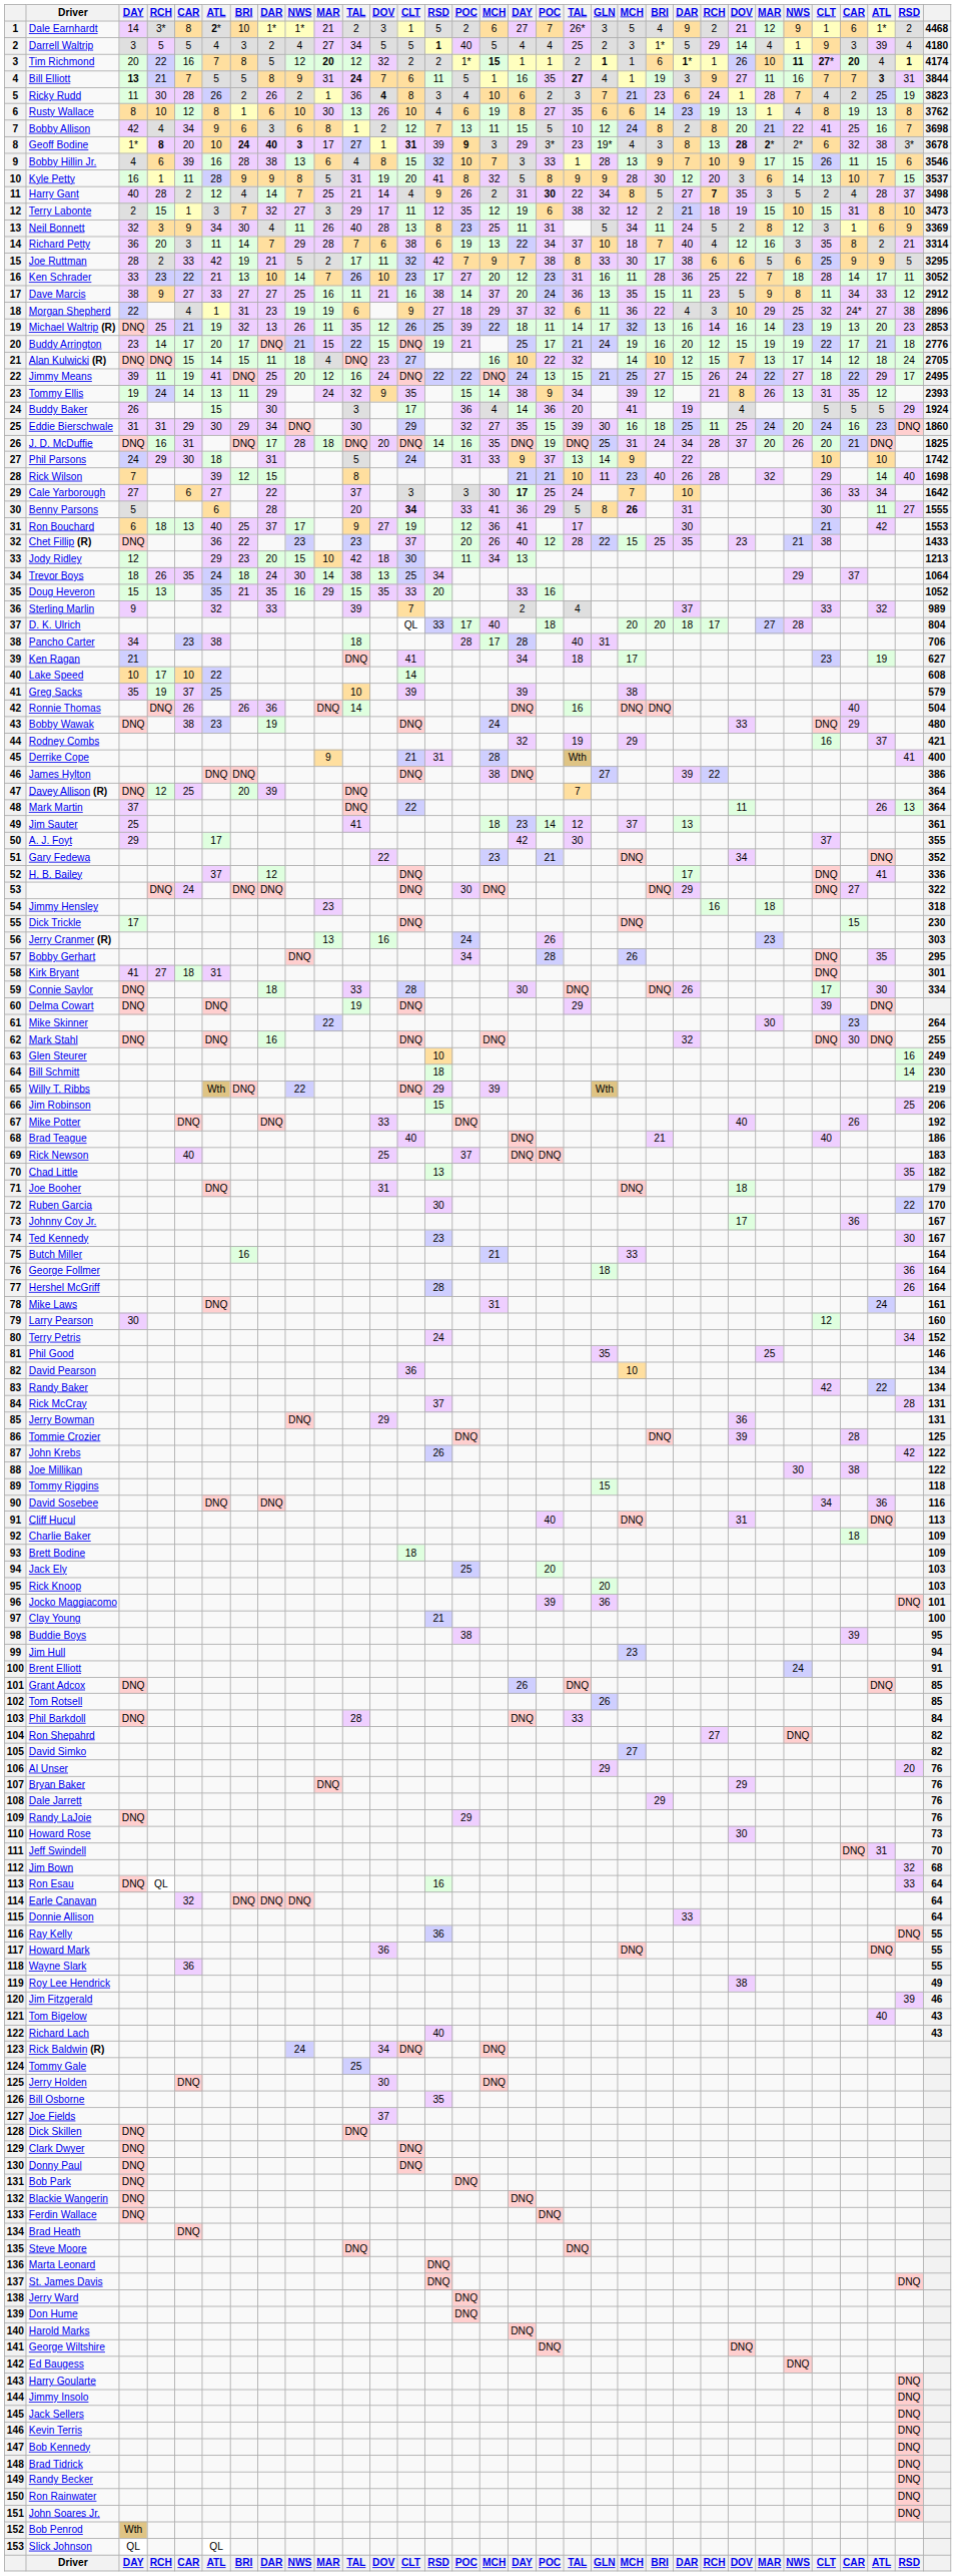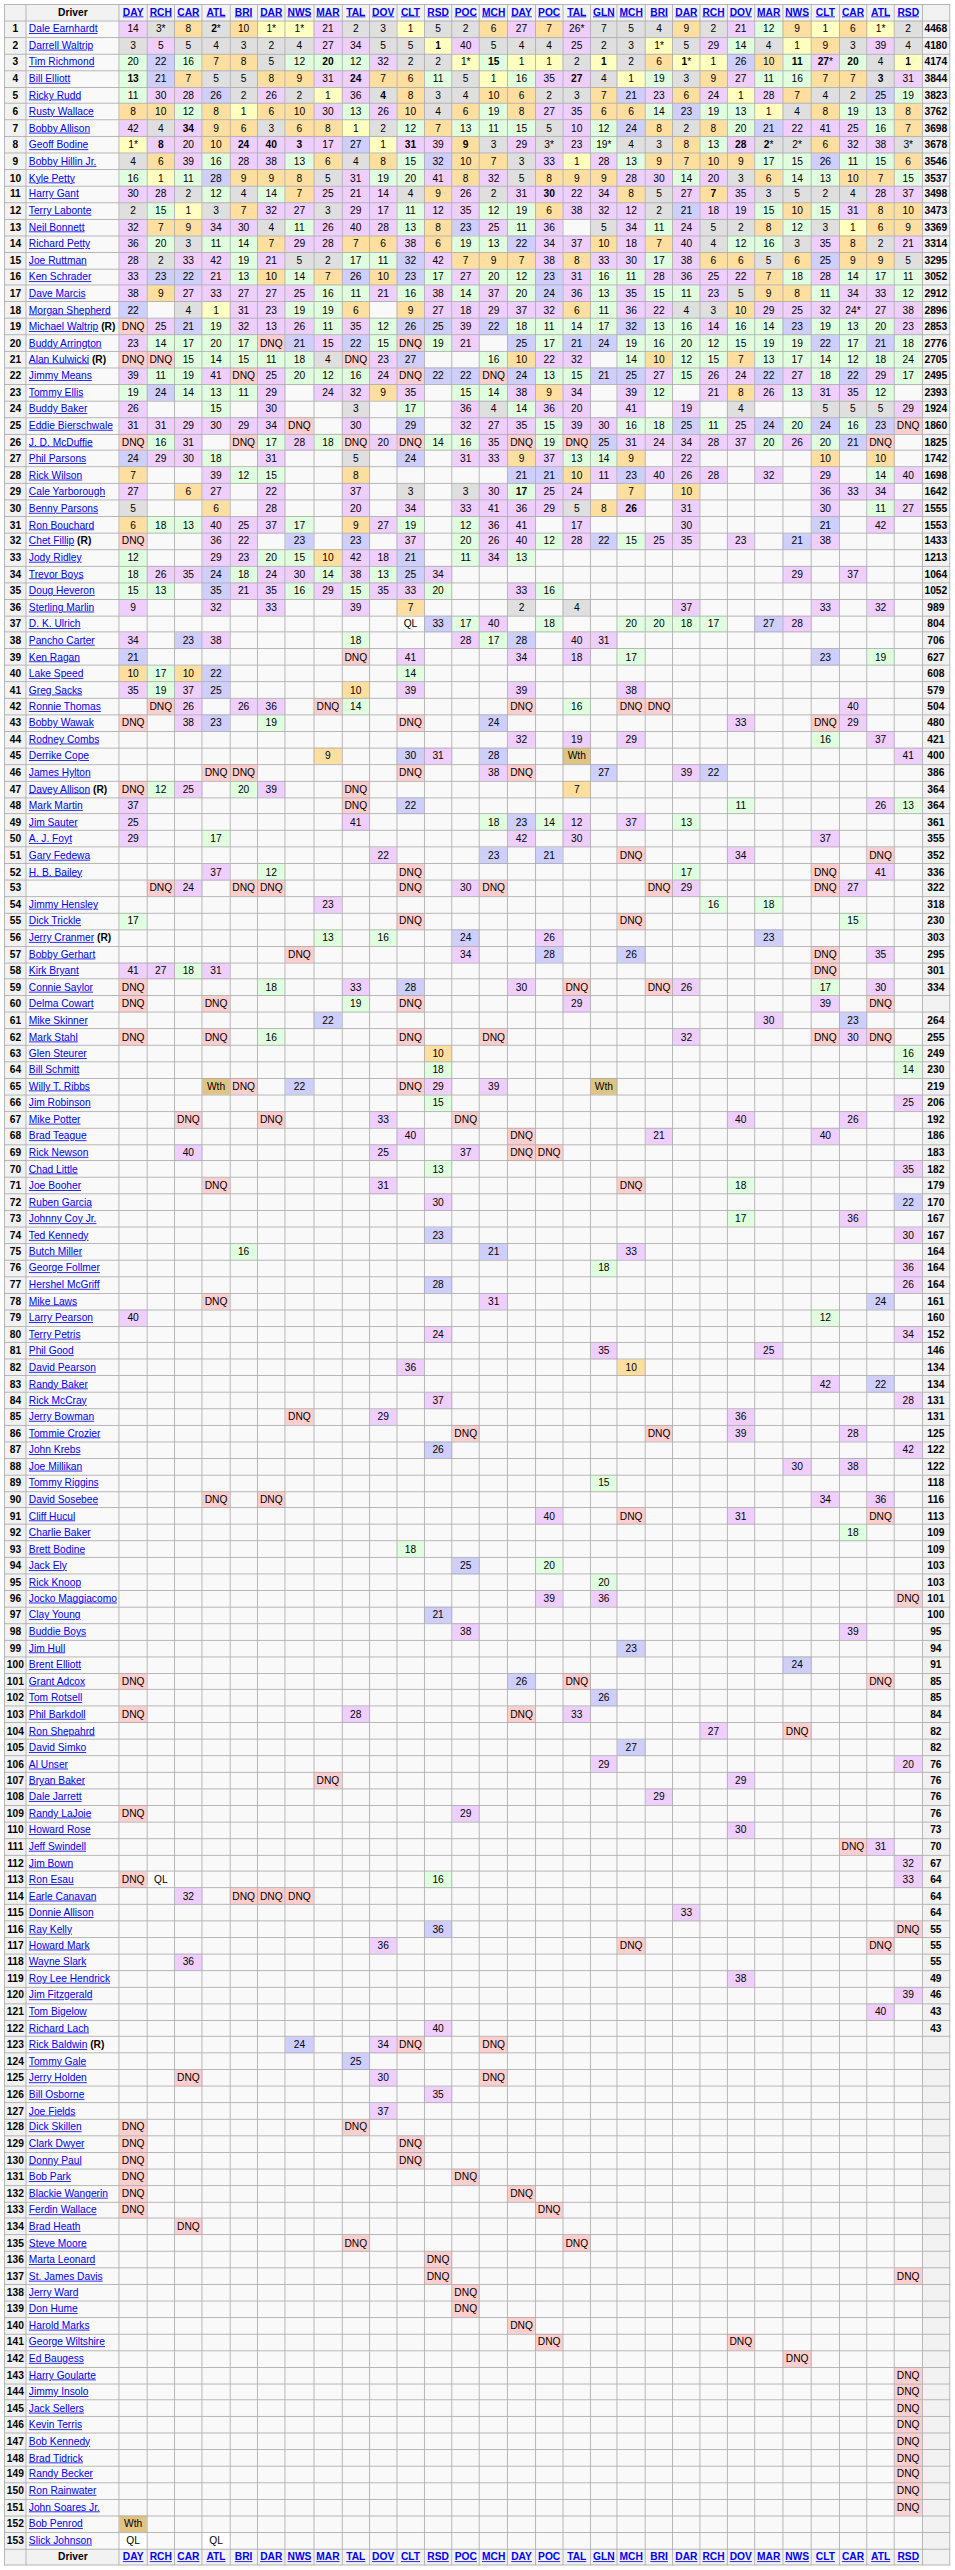Dale Earnhardt | GLN: 3 -> 7
Tim Richmond | column 21: 1 -> 2
Bobby Allison | column 5: normal -> bold
Kyle Petty | column 23: 12 -> 14
Harry Gant | column 3: 40 -> 30
Neil Bonnett | column 4: 3 -> 7
Neil Bonnett | column 18: 31 -> 36
Benny Parsons | column 13: bold -> normal
Jody Ridley | column 13: 30 -> 21
Derrike Cope | column 13: 21 -> 30
Larry Pearson | column 3: 30 -> 40
Jim Bown | column 32: 68 -> 67
